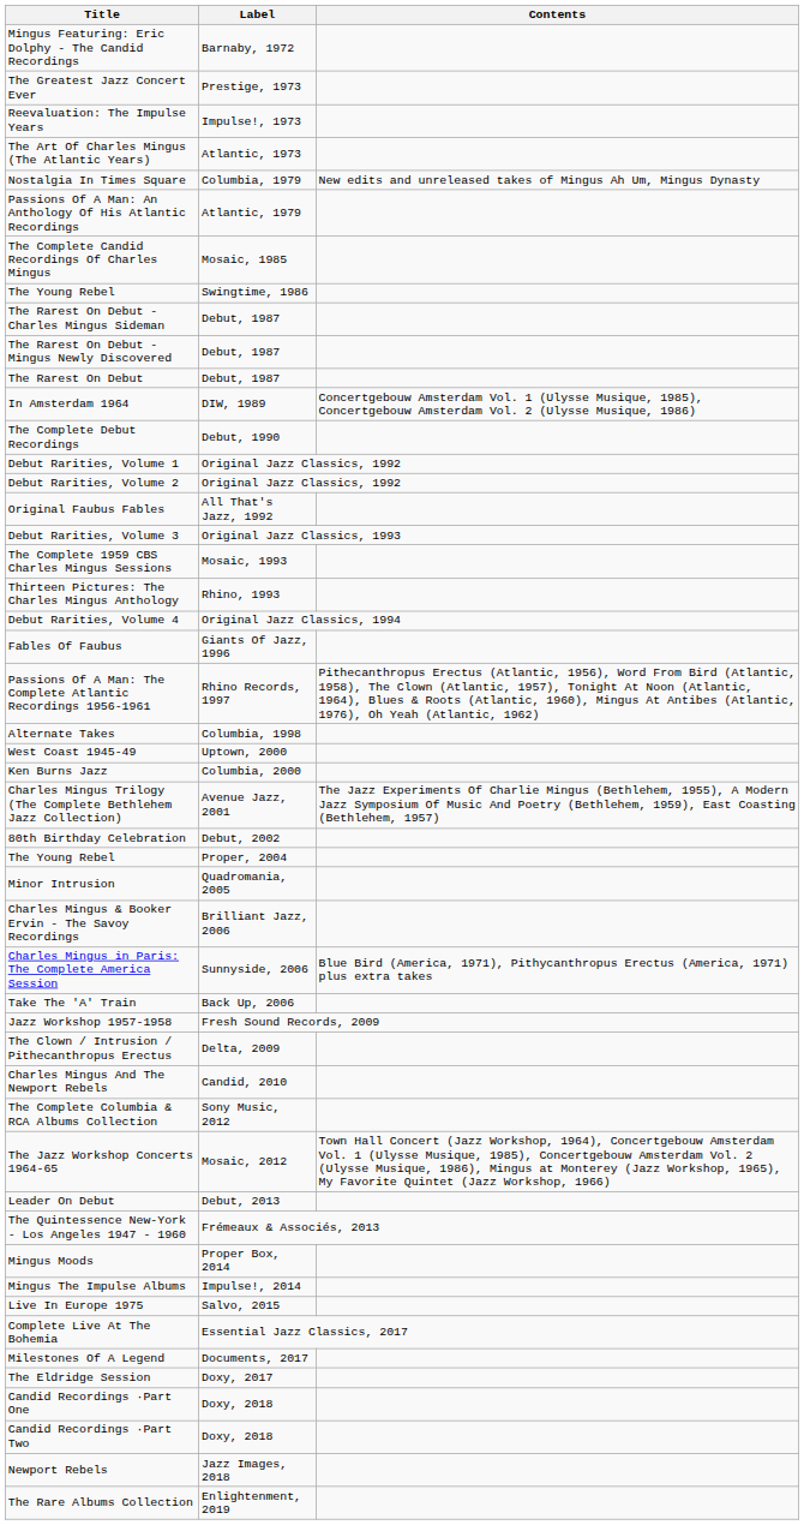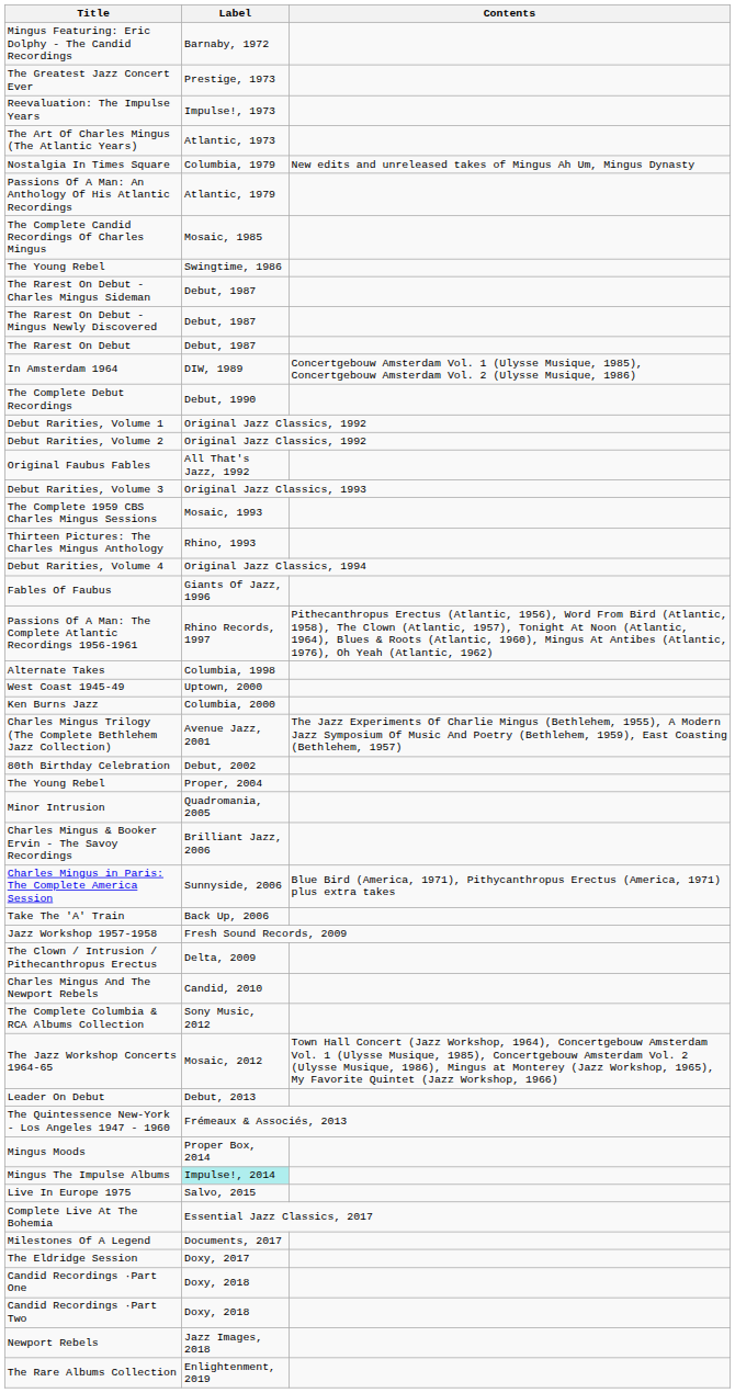Mingus The Impulse Albums | Label: no background -> paleturquoise background
